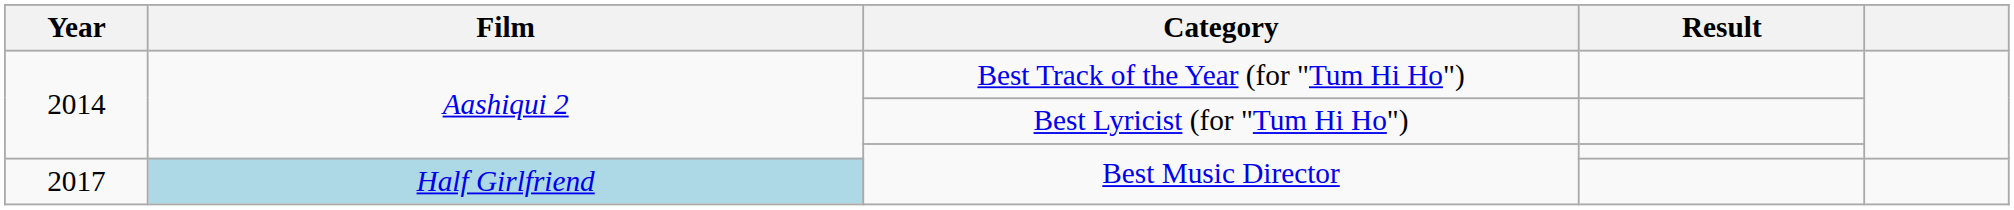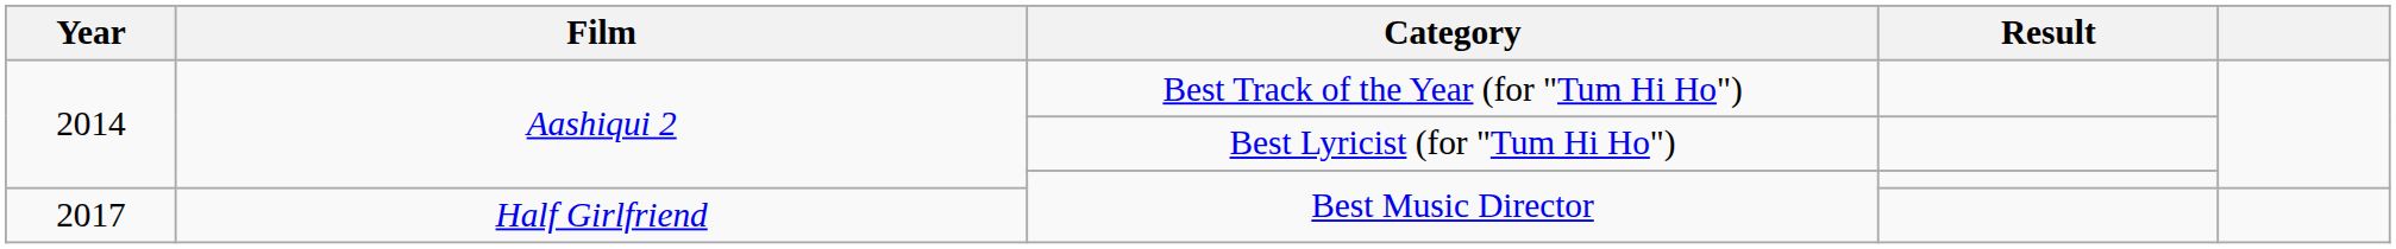2017 / Best Music Director | Film: lightblue background -> no background
